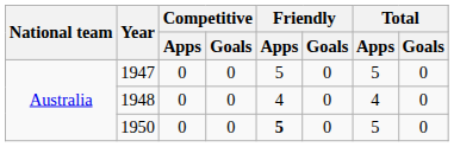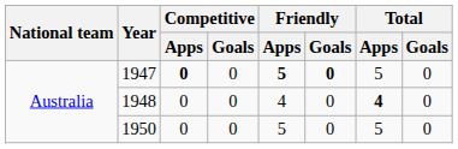1947 | Competitive / Apps: normal -> bold
1947 | Friendly / Apps: normal -> bold
1947 | Friendly / Goals: normal -> bold
1948 | Total / Apps: normal -> bold
1950 | Friendly / Apps: bold -> normal
